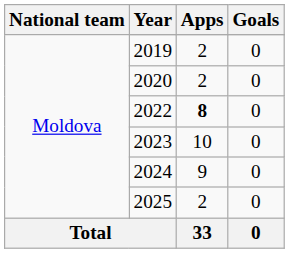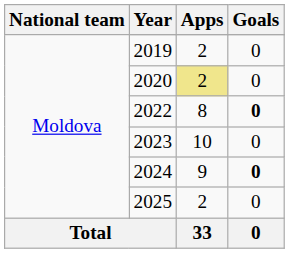2020 | Apps: no background -> khaki background
2022 | Apps: bold -> normal
2022 | Goals: normal -> bold
2024 | Goals: normal -> bold
